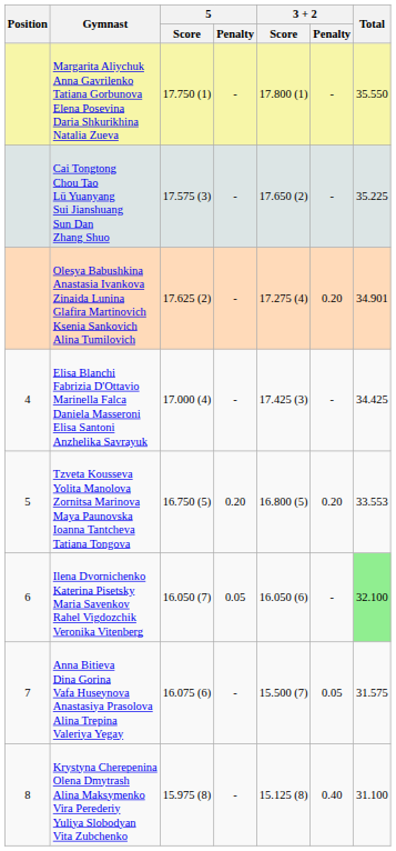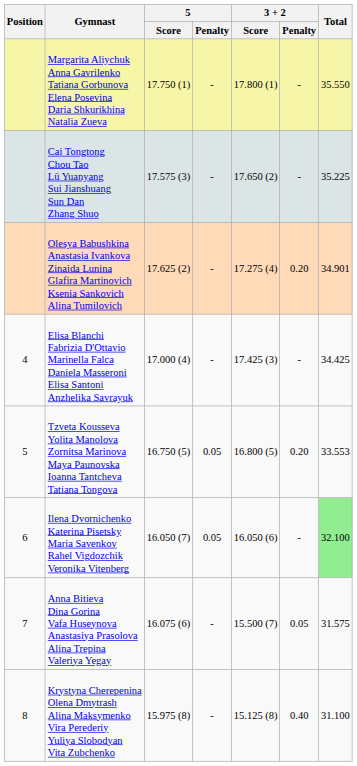row 7 | 5 / Penalty: 0.20 -> 0.05
